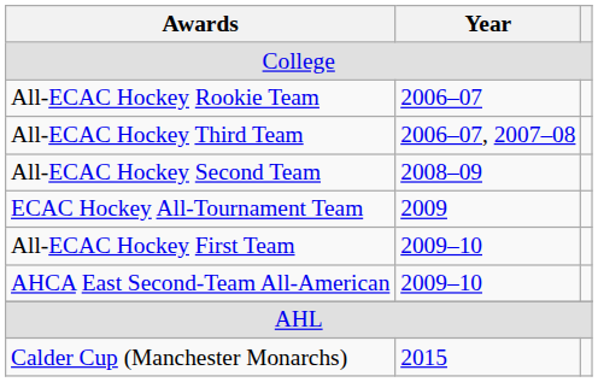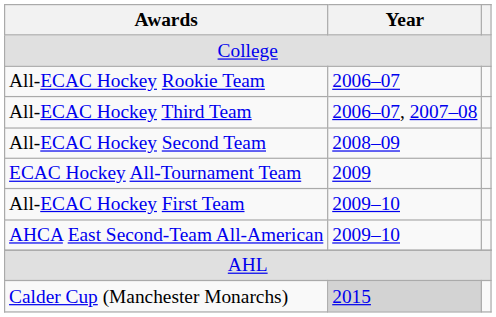Calder Cup (Manchester Monarchs) | Year: no background -> lightgrey background
